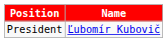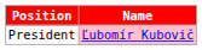President | Name: no background -> pink background
